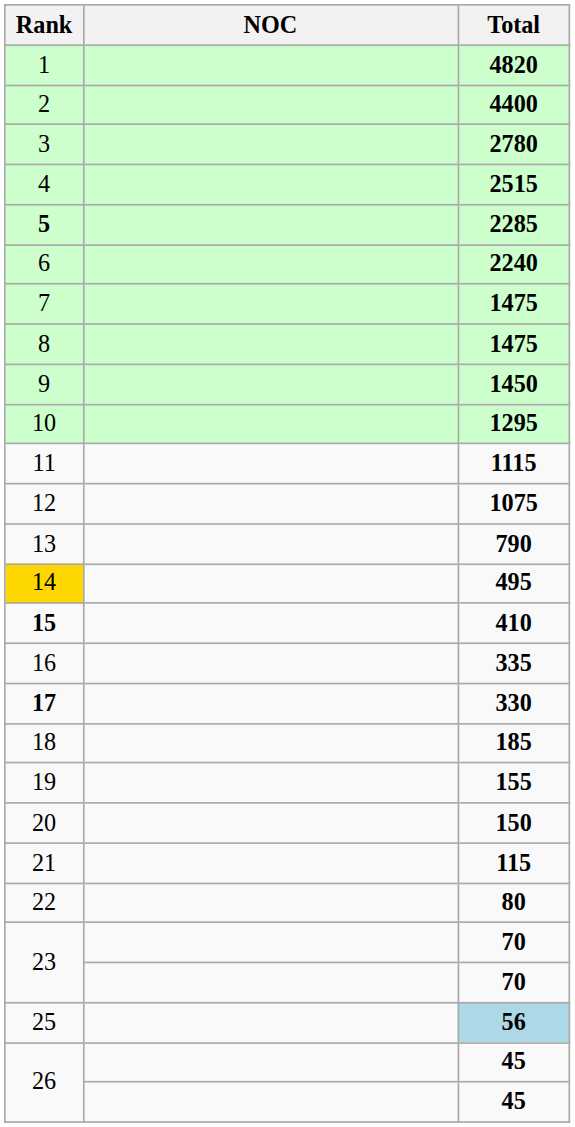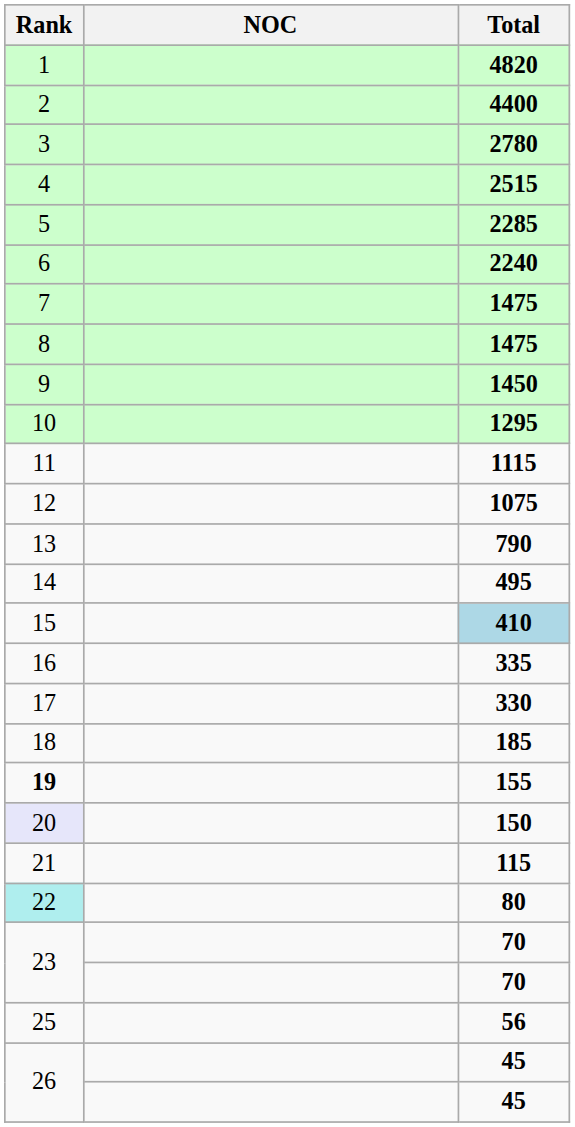5 | Rank: bold -> normal
14 | Rank: gold background -> no background
15 | Rank: bold -> normal
15 | Total: no background -> lightblue background
17 | Rank: bold -> normal
19 | Rank: normal -> bold
20 | Rank: no background -> lavender background
22 | Rank: no background -> paleturquoise background
25 | Total: lightblue background -> no background
